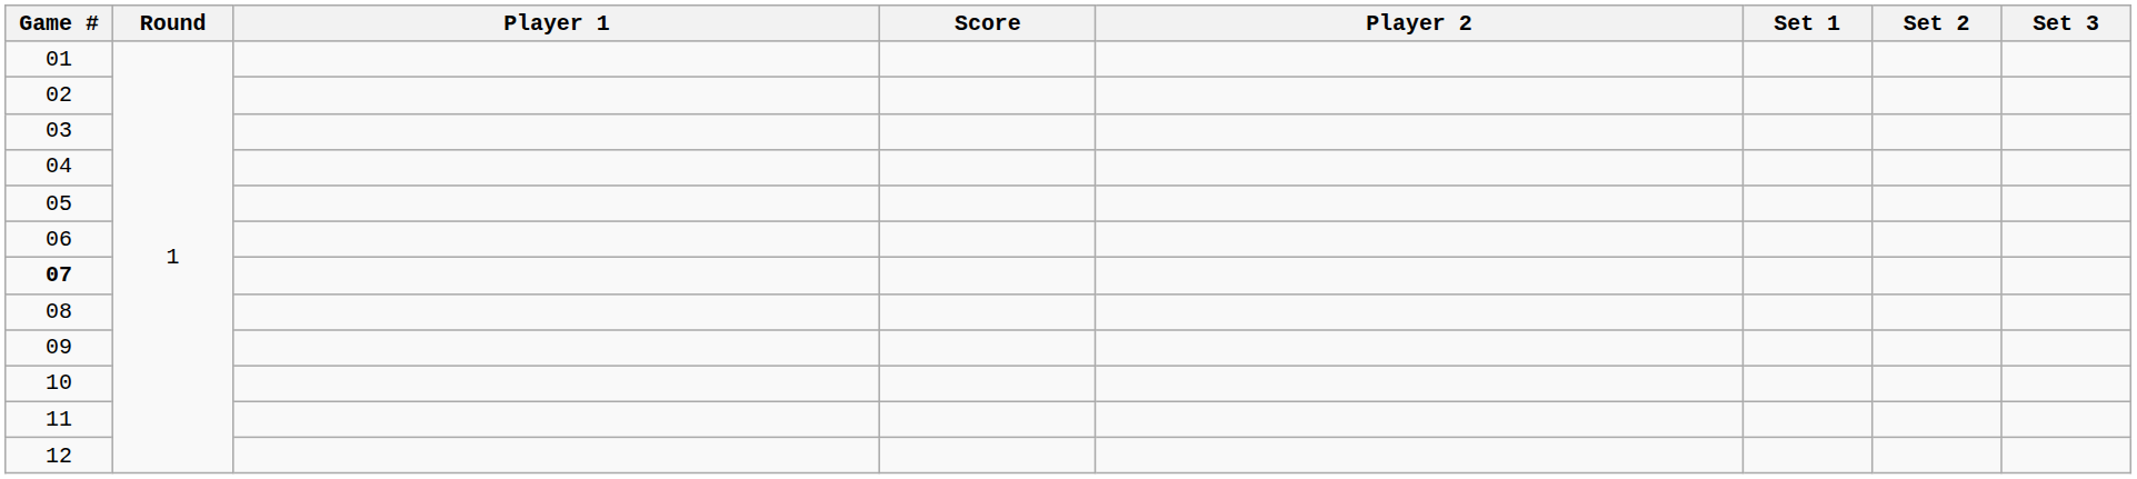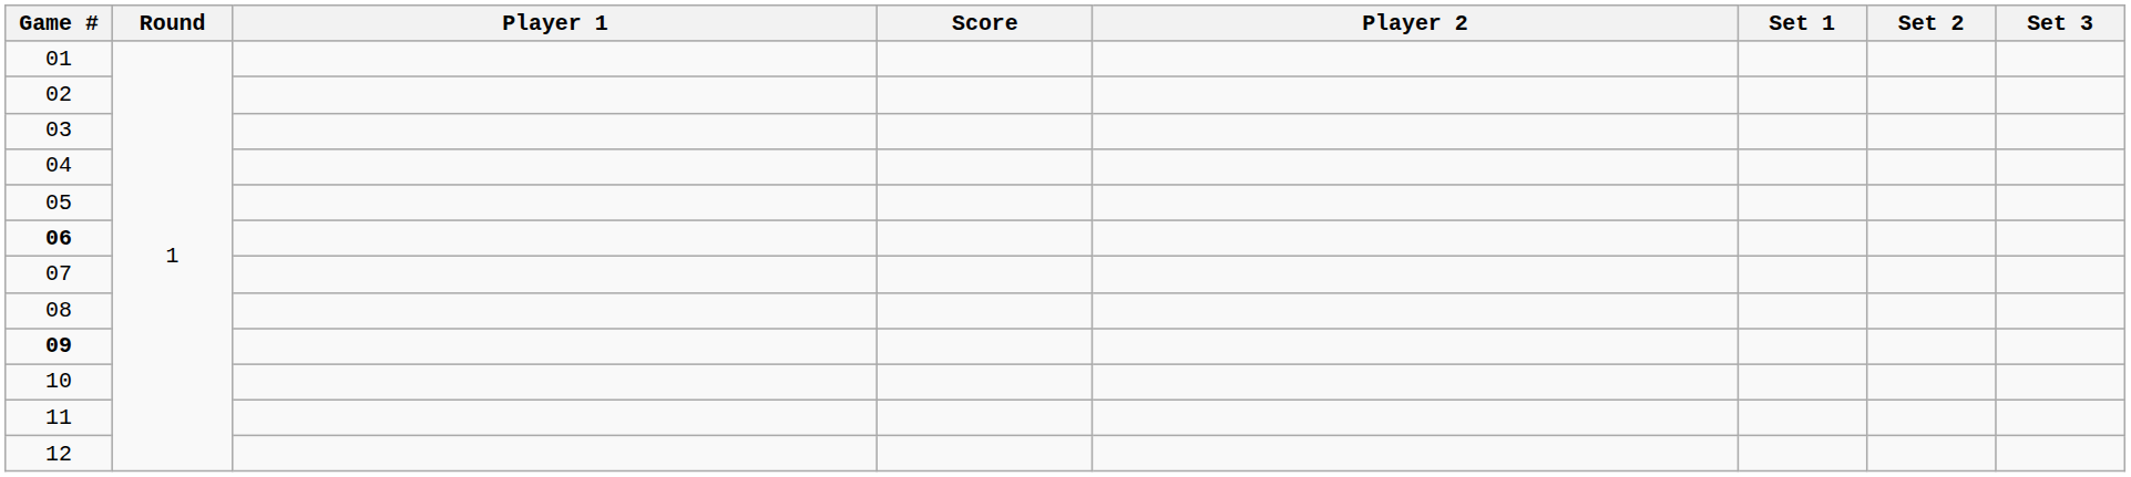06 | Game #: normal -> bold
07 | Game #: bold -> normal
09 | Game #: normal -> bold
